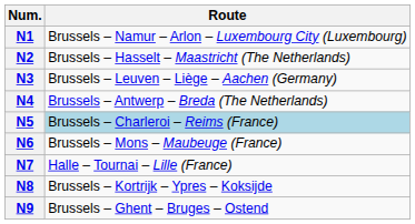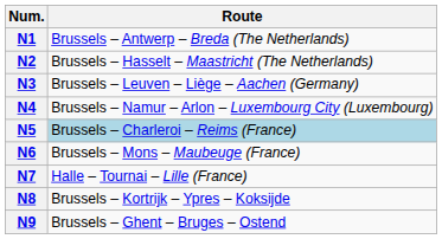N1 | Route: Brussels – Namur – Arlon – Luxembourg City (Luxembourg) -> Brussels – Antwerp – Breda (The Netherlands)
N4 | Route: Brussels – Antwerp – Breda (The Netherlands) -> Brussels – Namur – Arlon – Luxembourg City (Luxembourg)
